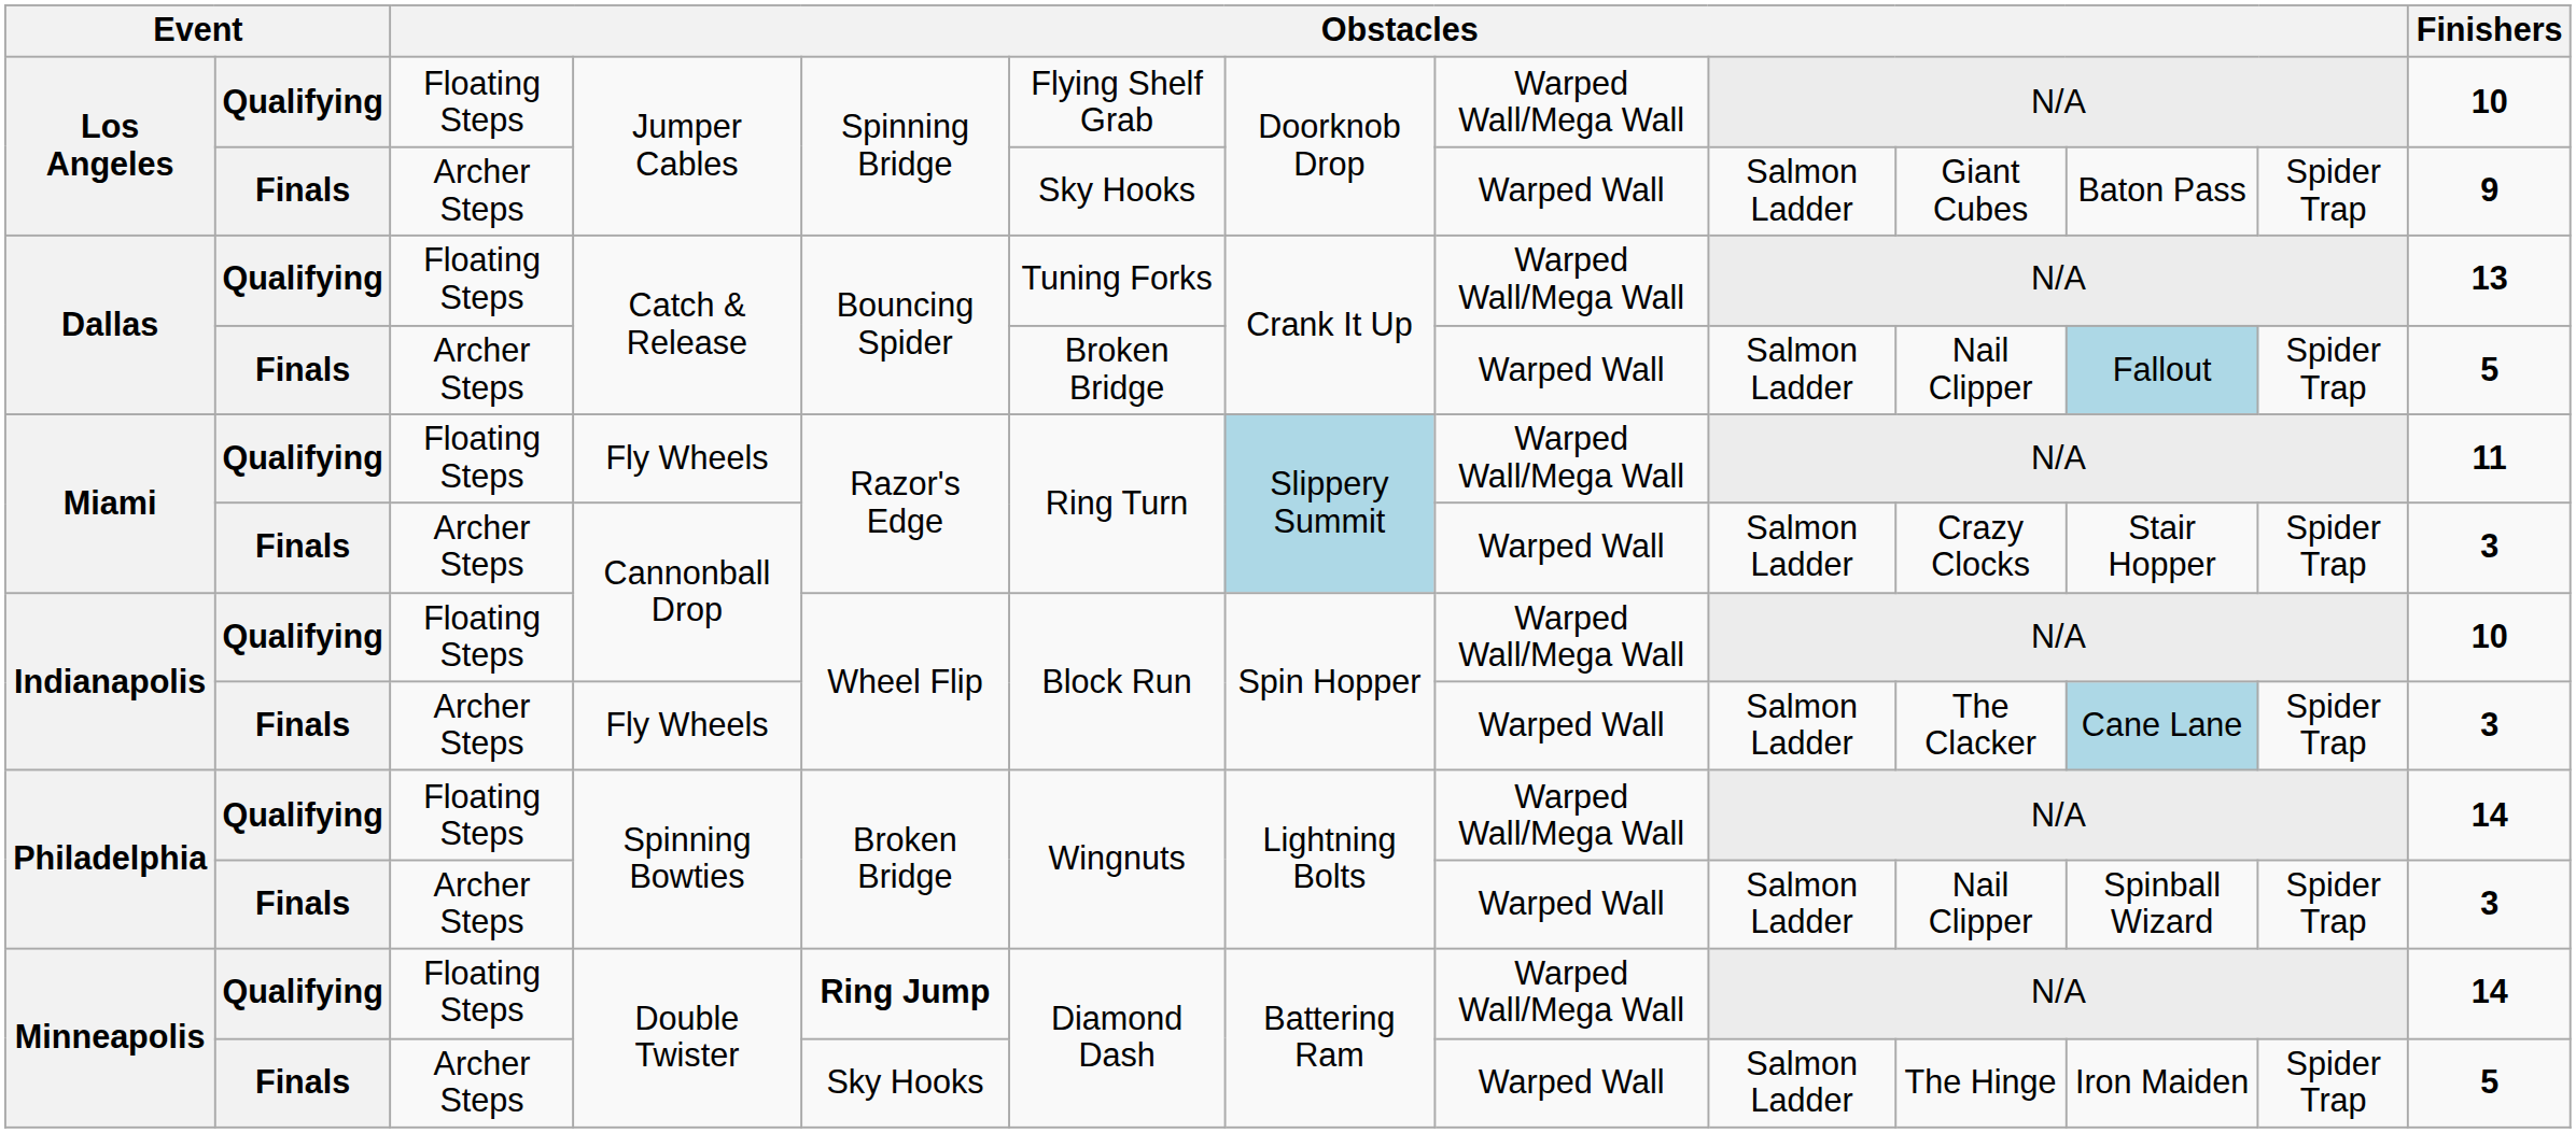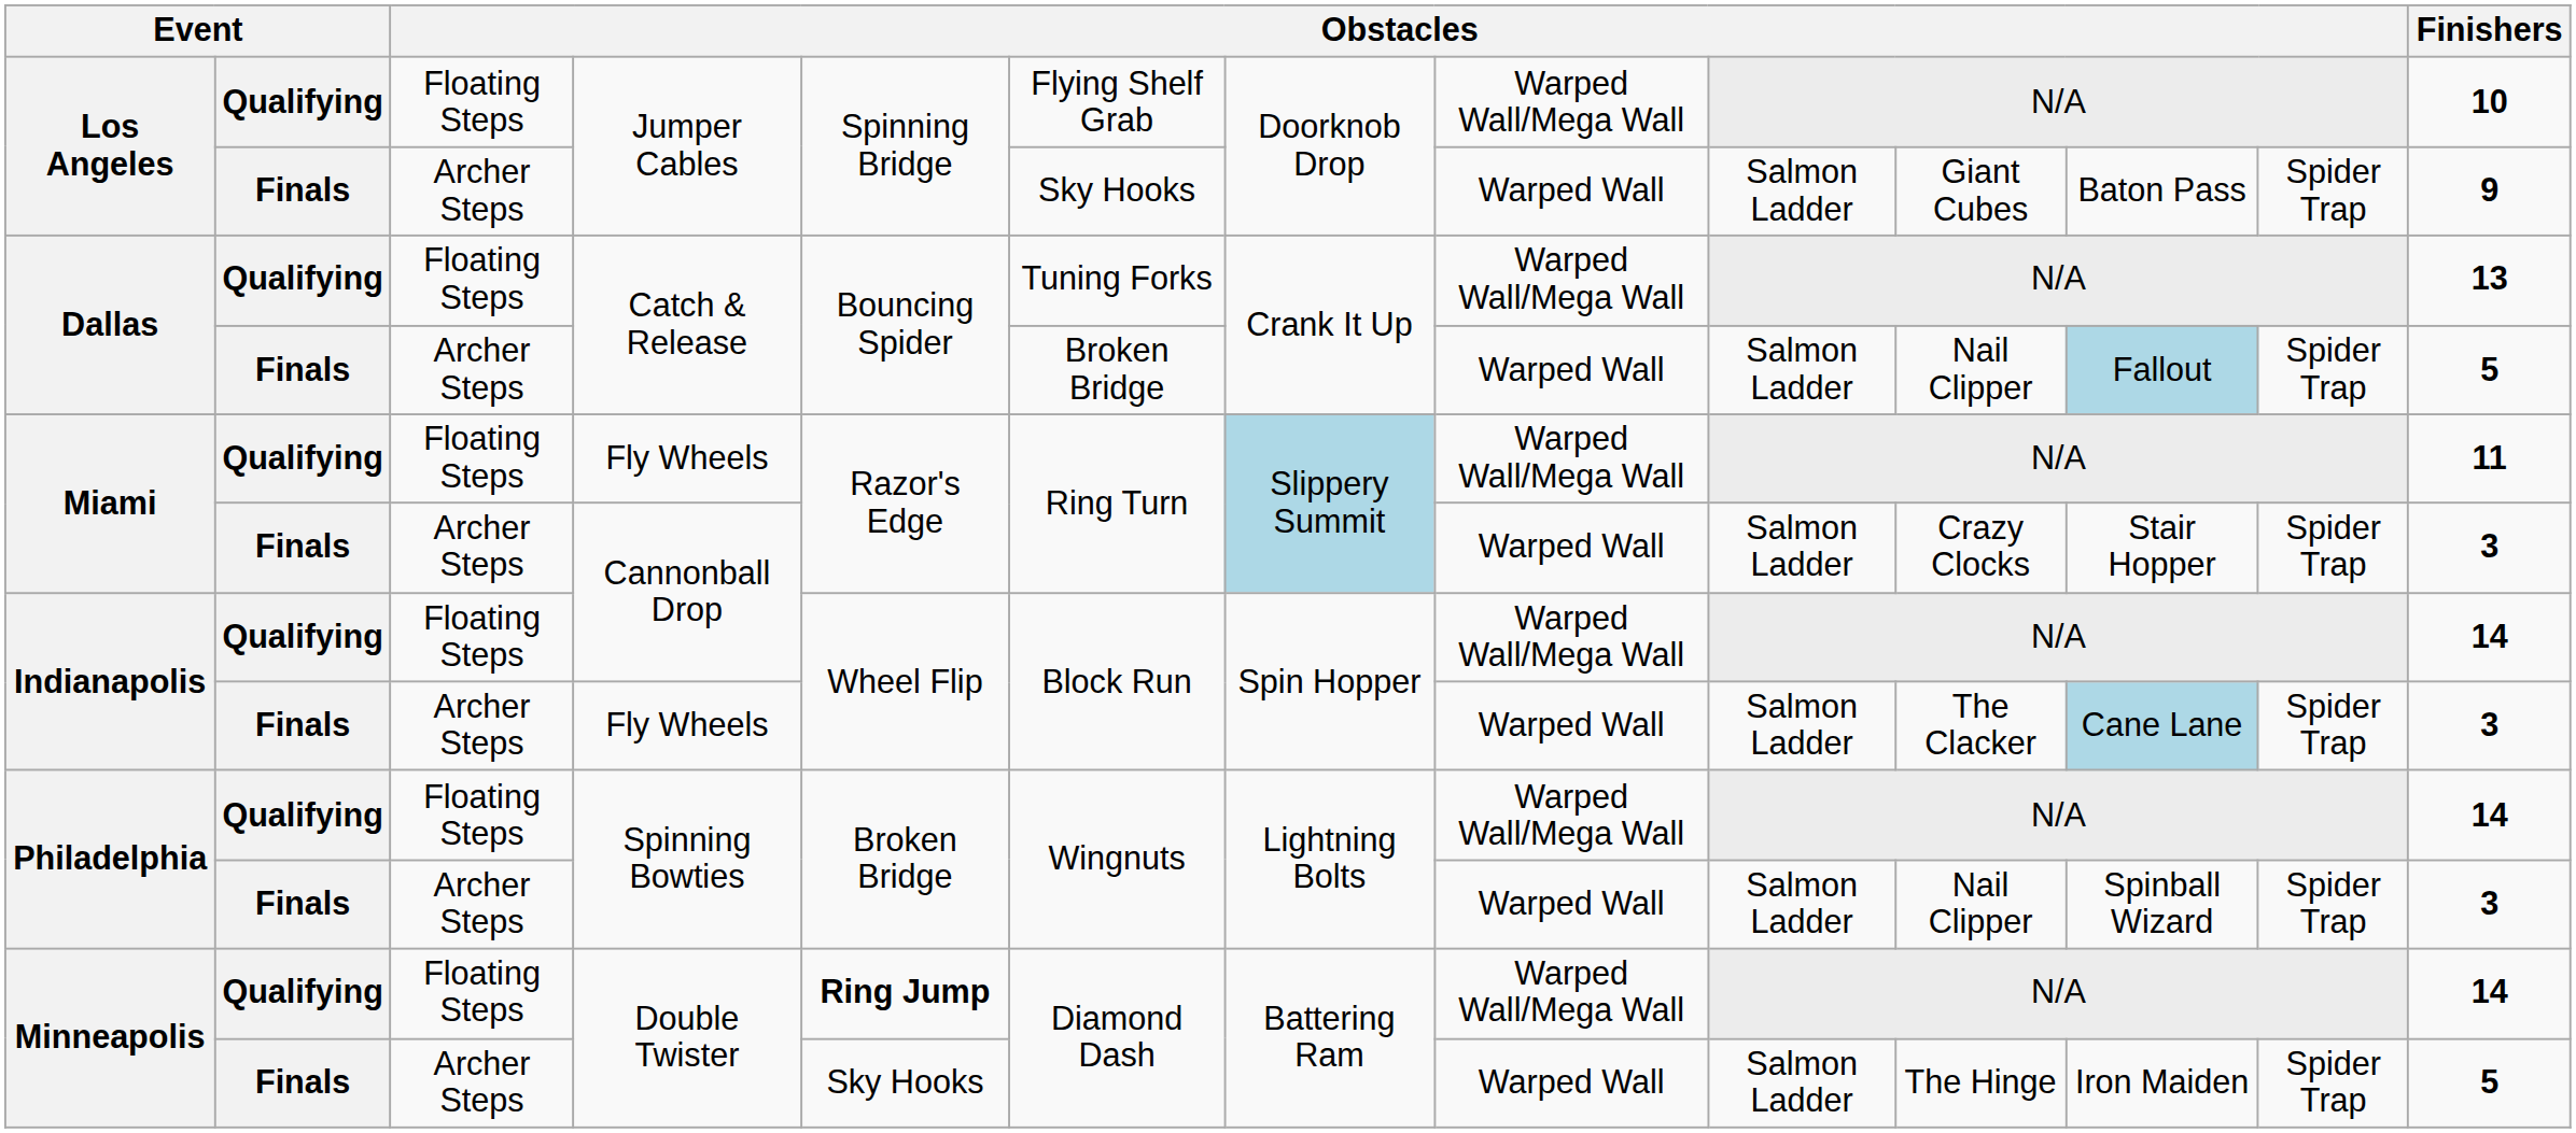Indianapolis / Qualifying | Finishers: 10 -> 14
